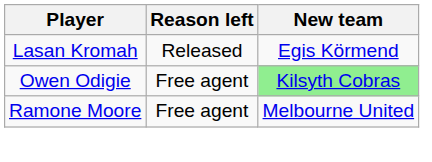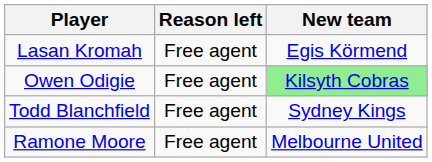Lasan Kromah | Reason left: Released -> Free agent
+ row: Todd Blanchfield | Free agent | Sydney Kings
